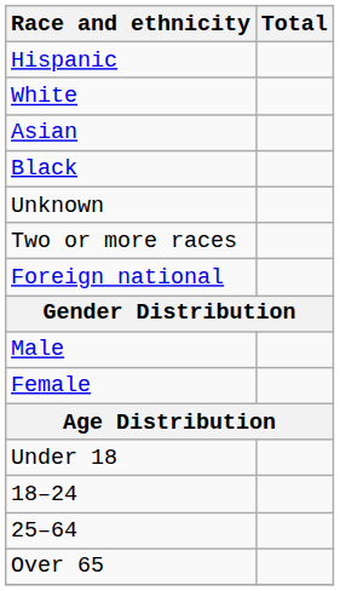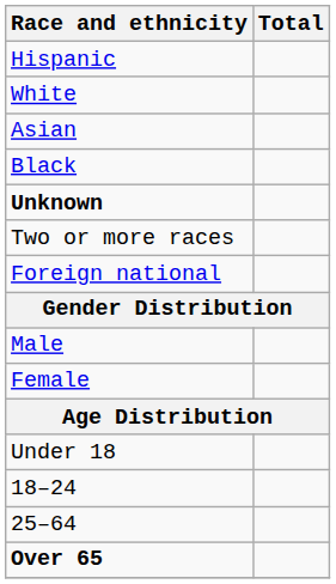Unknown | Race and ethnicity: normal -> bold
Over 65 | Race and ethnicity: normal -> bold
